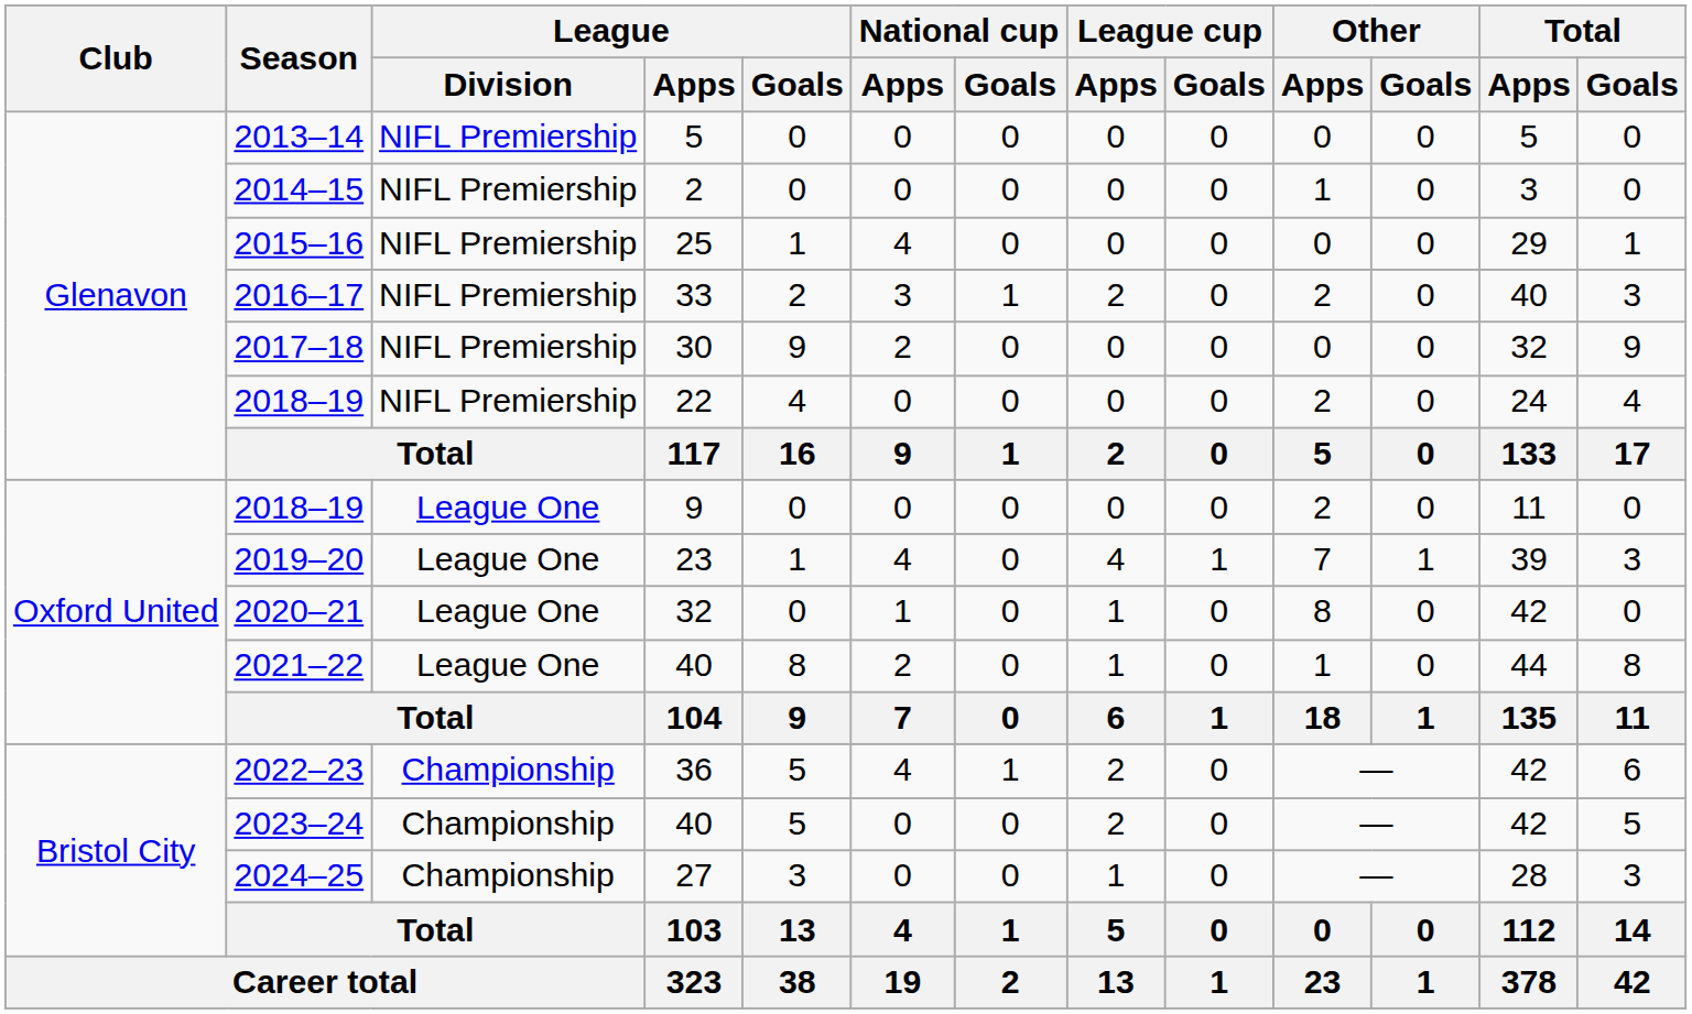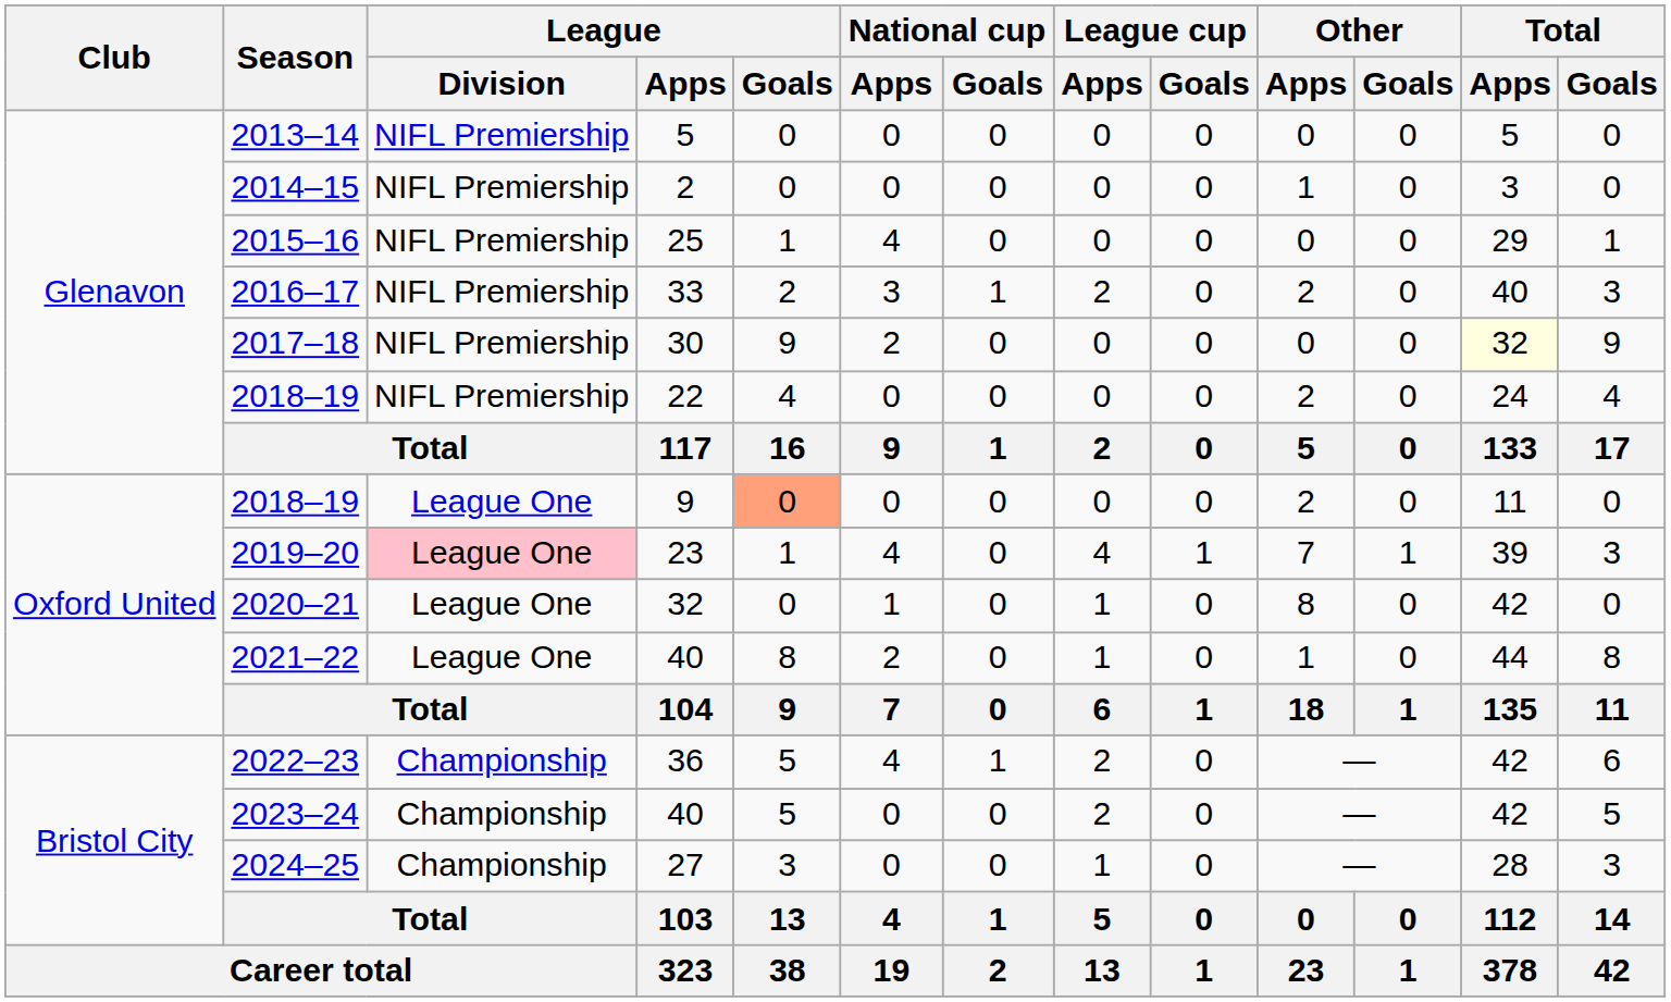2017–18 | Total / Apps: no background -> lightyellow background
2018–19 / 9 | League / Goals: no background -> lightsalmon background
2019–20 | League / Division: no background -> pink background
